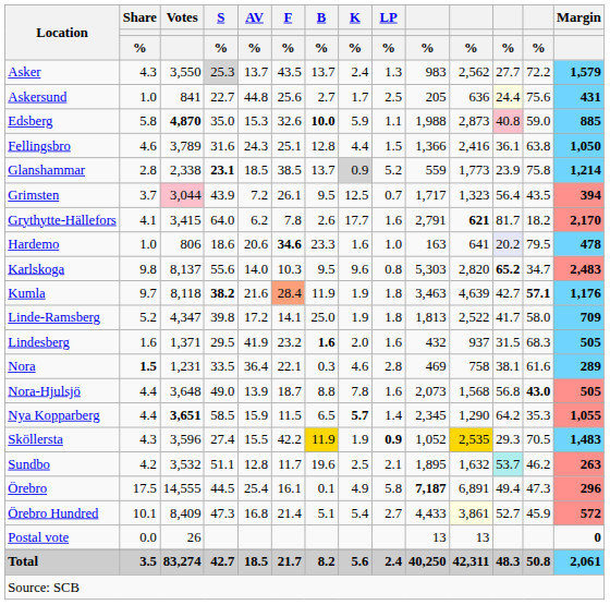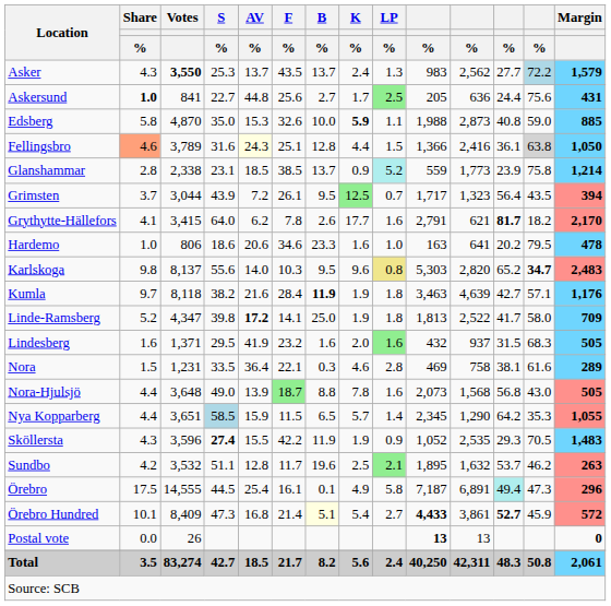Asker | Votes: normal -> bold
Asker | S / %: lightgrey background -> no background
Asker | column 13: no background -> lightblue background
Askersund | Share / %: normal -> bold
Askersund | LP / %: no background -> lightgreen background
Askersund | column 12: lightyellow background -> no background
Edsberg | Votes: bold -> normal
Edsberg | B / %: bold -> normal
Edsberg | K / %: normal -> bold
Edsberg | column 12: pink background -> no background
Fellingsbro | Share / %: no background -> lightsalmon background
Fellingsbro | AV / %: no background -> lightyellow background
Fellingsbro | column 13: no background -> lightgrey background
Glanshammar | S / %: bold -> normal
Glanshammar | K / %: lightgrey background -> no background
Glanshammar | LP / %: no background -> paleturquoise background
Grimsten | Votes: pink background -> no background
Grimsten | K / %: no background -> lightgreen background
Grythytte-Hällefors | column 11: bold -> normal
Grythytte-Hällefors | column 12: normal -> bold
Hardemo | F / %: bold -> normal
Hardemo | column 12: lavender background -> no background
Karlskoga | LP / %: no background -> khaki background
Karlskoga | column 12: bold -> normal
Karlskoga | column 13: normal -> bold
Kumla | S / %: bold -> normal
Kumla | F / %: lightsalmon background -> no background
Kumla | B / %: normal -> bold
Kumla | column 13: bold -> normal
Linde-Ramsberg | AV / %: normal -> bold
Lindesberg | B / %: bold -> normal
Lindesberg | LP / %: no background -> lightgreen background
Nora | Share / %: bold -> normal
Nora-Hjulsjö | F / %: no background -> lightgreen background
Nora-Hjulsjö | column 13: bold -> normal
Nya Kopparberg | Votes: bold -> normal
Nya Kopparberg | S / %: no background -> lightblue background
Nya Kopparberg | K / %: bold -> normal
Sköllersta | S / %: normal -> bold
Sköllersta | B / %: gold background -> no background
Sköllersta | LP / %: bold -> normal
Sköllersta | column 11: gold background -> no background
Sundbo | LP / %: no background -> lightgreen background
Sundbo | column 12: paleturquoise background -> no background
Örebro | column 10: bold -> normal
Örebro | column 12: no background -> paleturquoise background
Örebro Hundred | B / %: no background -> lightyellow background
Örebro Hundred | column 10: normal -> bold
Örebro Hundred | column 11: lightyellow background -> no background
Örebro Hundred | column 12: normal -> bold
Postal vote | column 10: normal -> bold
